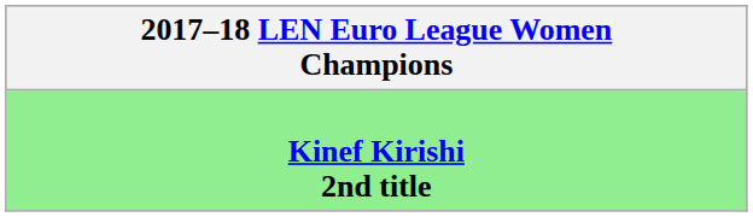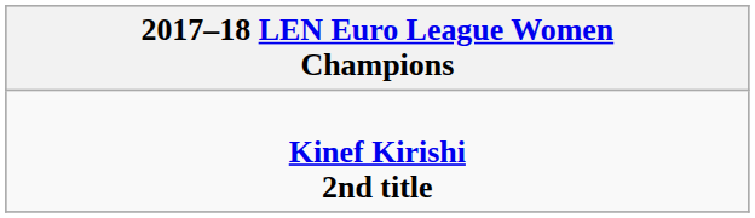row 2 | column 1: lightgreen background -> no background
